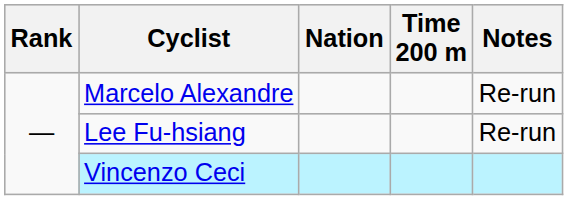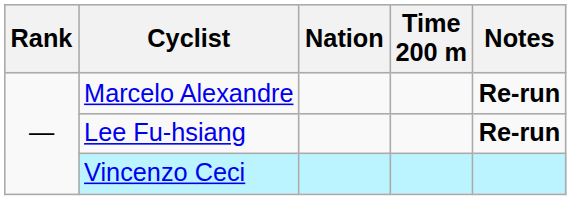Marcelo Alexandre | Notes: normal -> bold
Lee Fu-hsiang | Notes: normal -> bold
